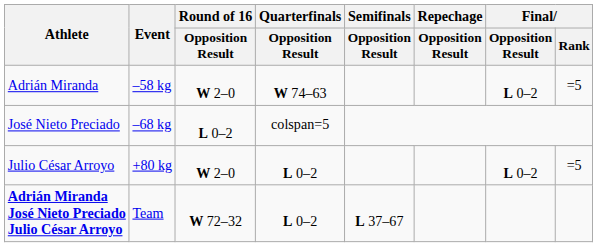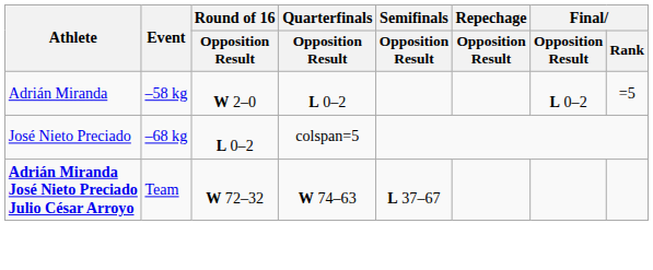Adrián Miranda | Quarterfinals / Opposition Result: W 74–63 -> L 0–2
- row: Julio César Arroyo | +80 kg | W 2–0 | L 0–2 | L 0–2 | =5
Adrián Miranda José Nieto Preciado Julio César Arroyo | Quarterfinals / Opposition Result: L 0–2 -> W 74–63
